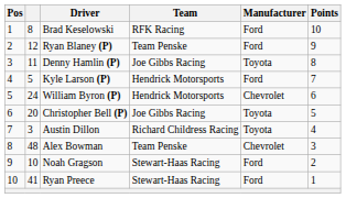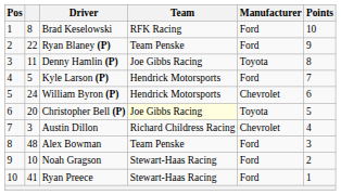Ryan Blaney (P) | column 2: 12 -> 22
Christopher Bell (P) | Team: no background -> lightyellow background
Austin Dillon | Manufacturer: Toyota -> Chevrolet
Alex Bowman | Manufacturer: Chevrolet -> Ford
